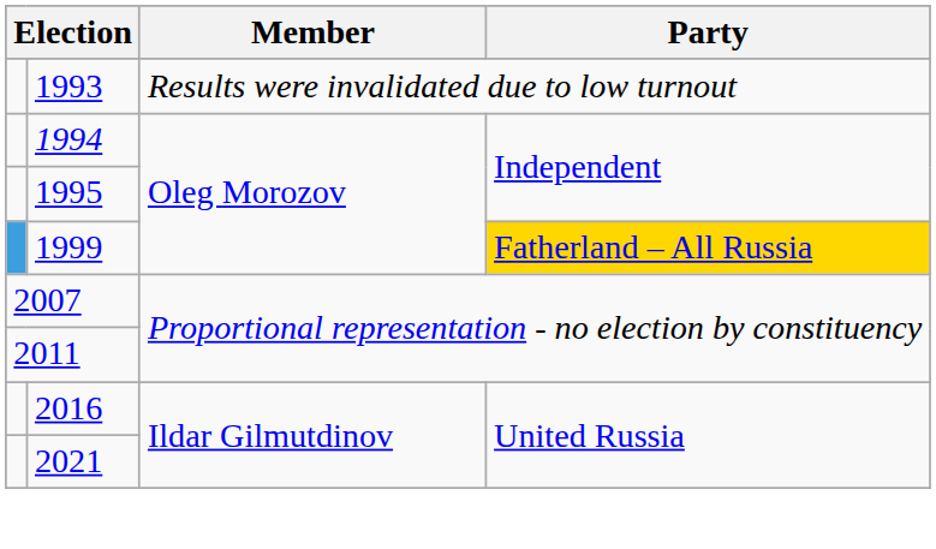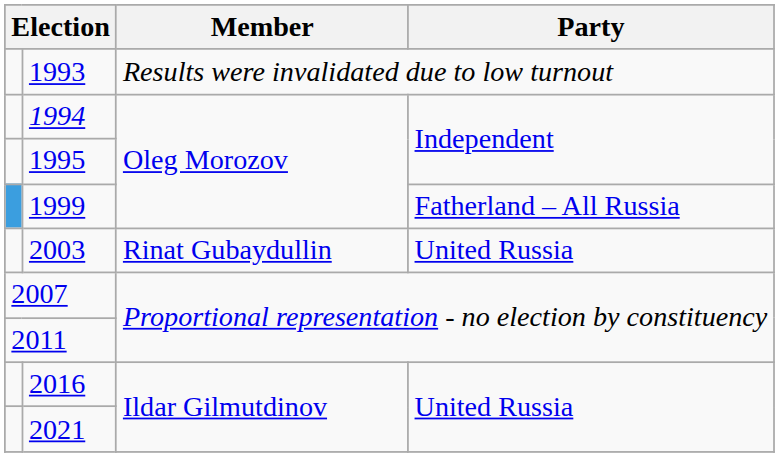1999 | Party: gold background -> no background
+ row: 2003 | Rinat Gubaydullin | United Russia
